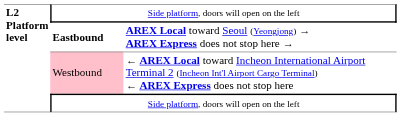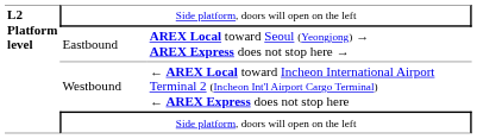Eastbound | column 2: bold -> normal
Westbound | column 2: pink background -> no background
